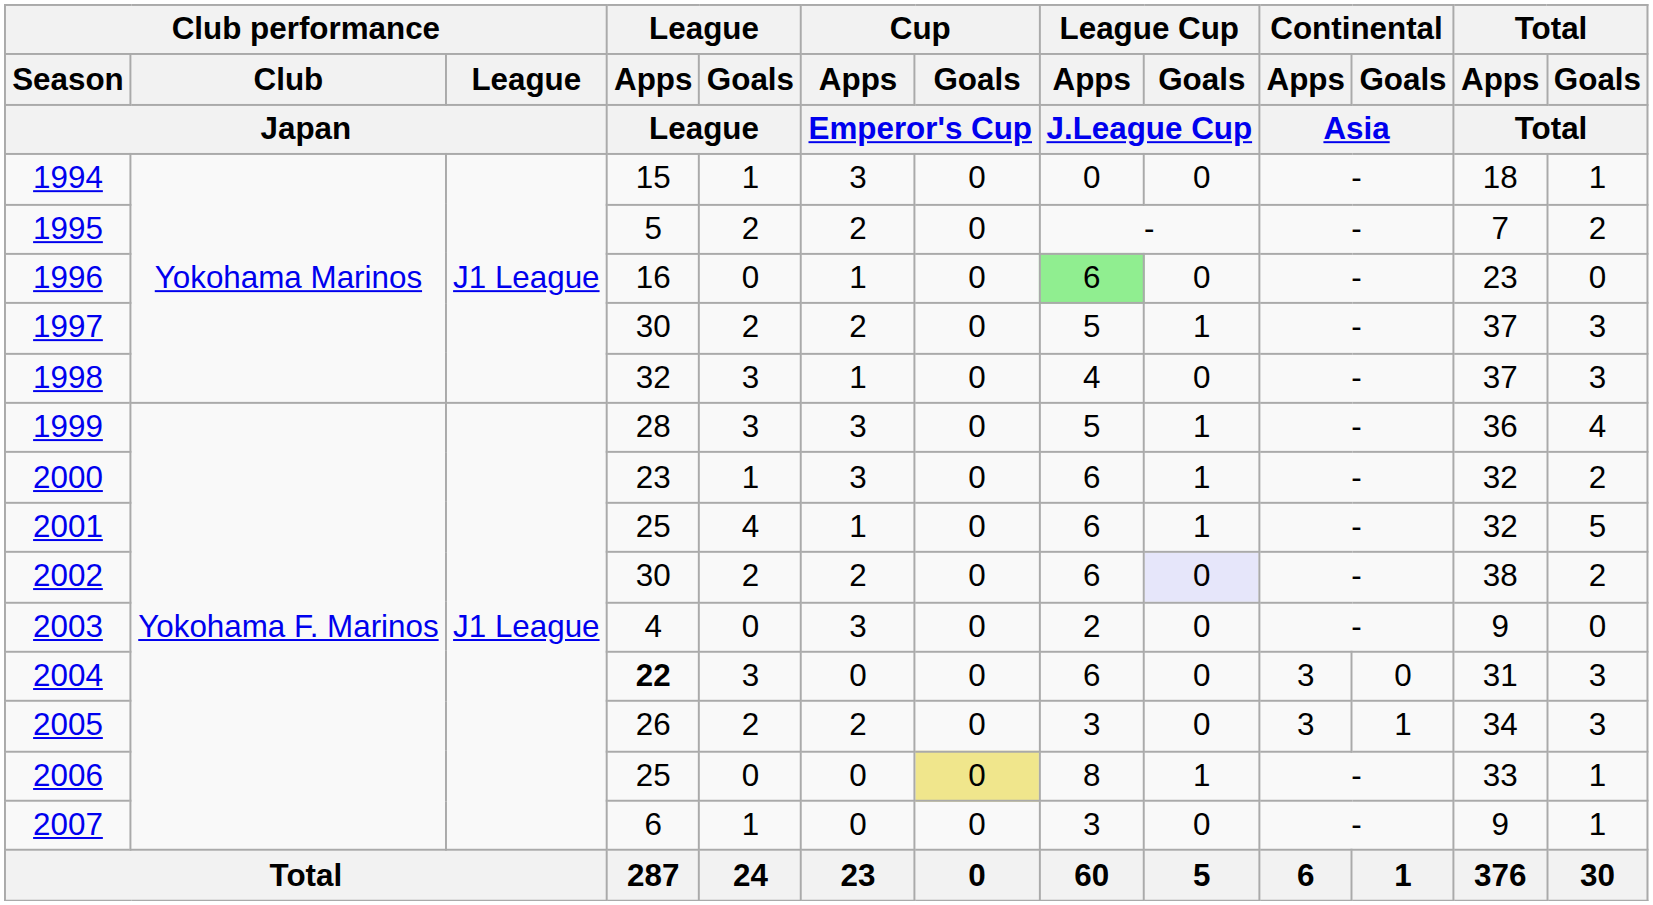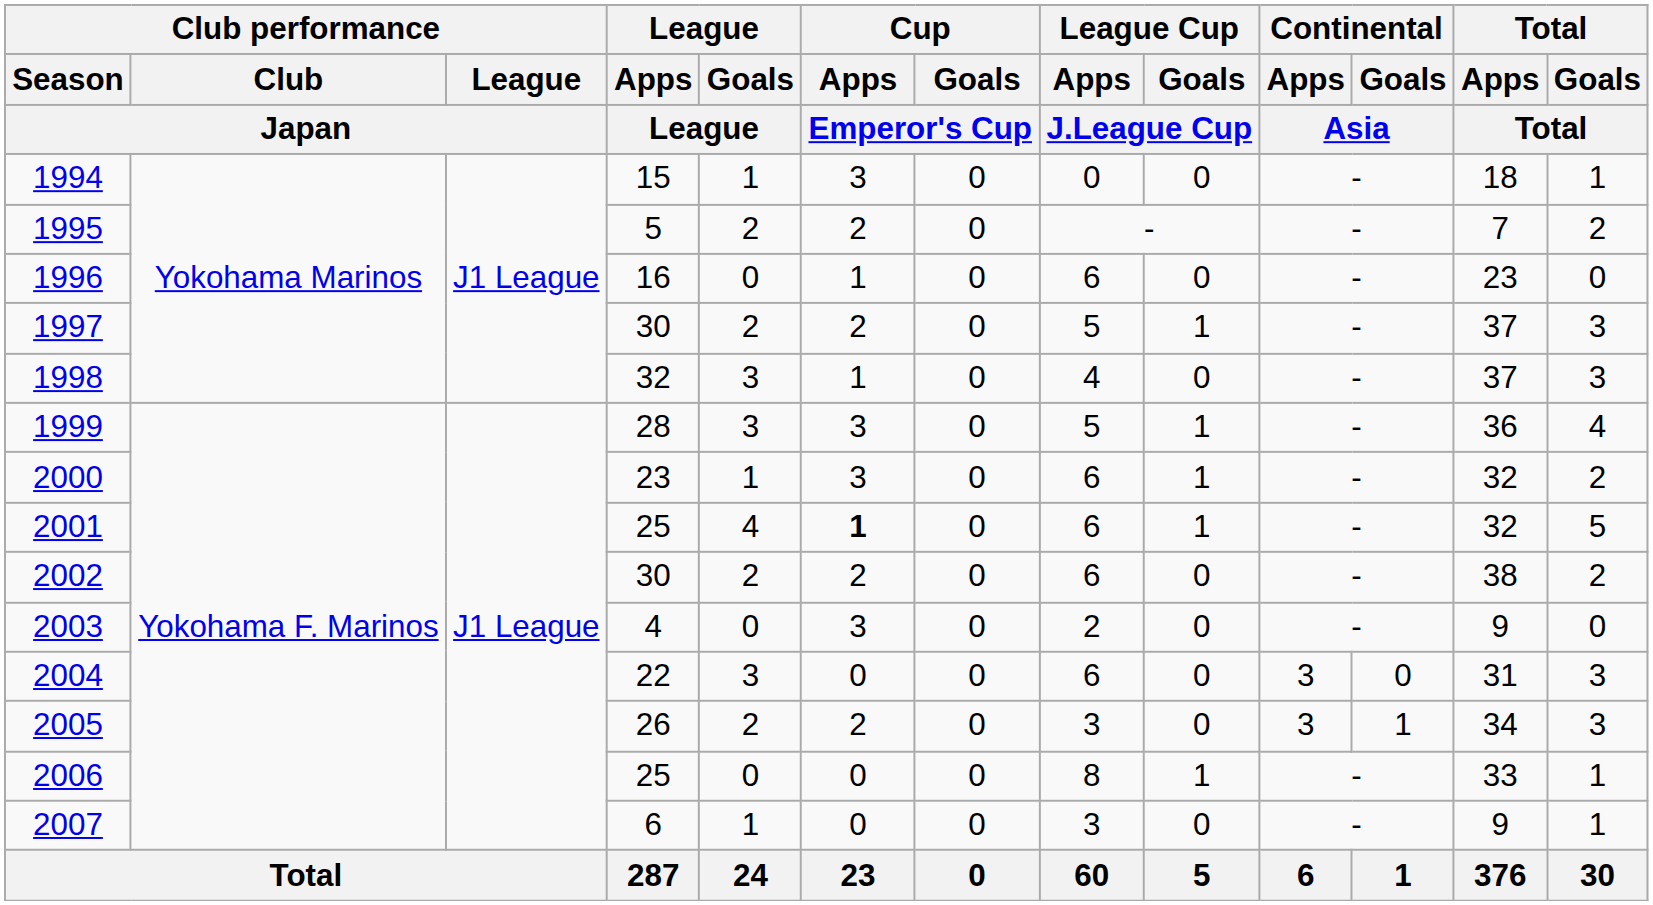1996 | League Cup / Apps / J.League Cup: lightgreen background -> no background
2001 | Cup / Apps / Emperor's Cup: normal -> bold
2002 | League Cup / Goals / J.League Cup: lavender background -> no background
2004 | League / Apps / League: bold -> normal
2006 | Cup / Goals / Emperor's Cup: khaki background -> no background
